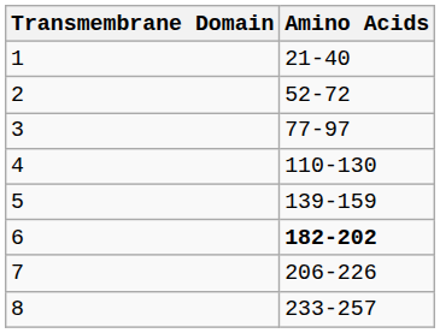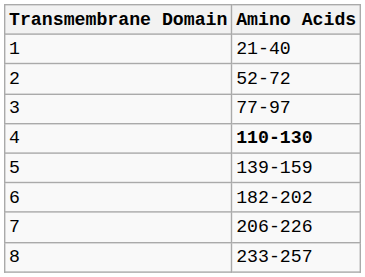4 | Amino Acids: normal -> bold
6 | Amino Acids: bold -> normal
